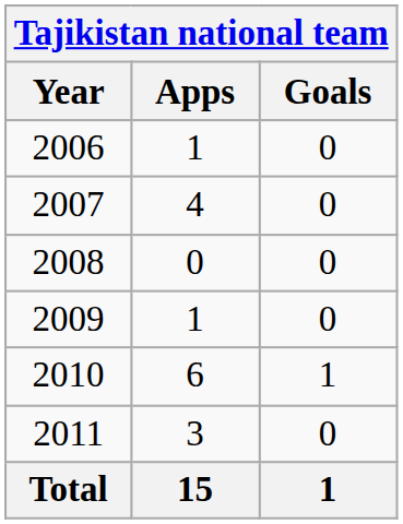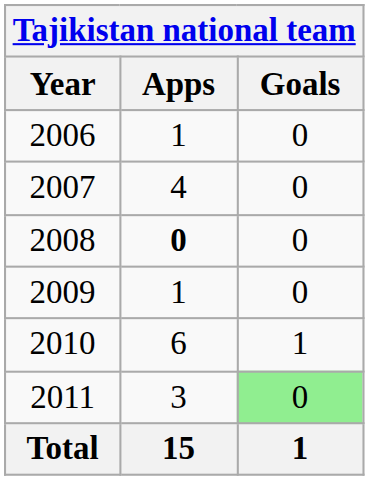2008 | Apps: normal -> bold
2011 | Goals: no background -> lightgreen background
